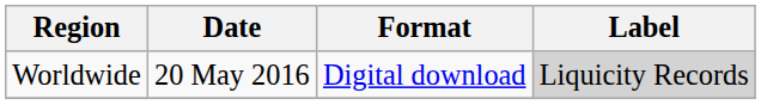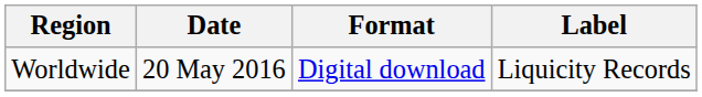Worldwide | Label: lightgrey background -> no background
